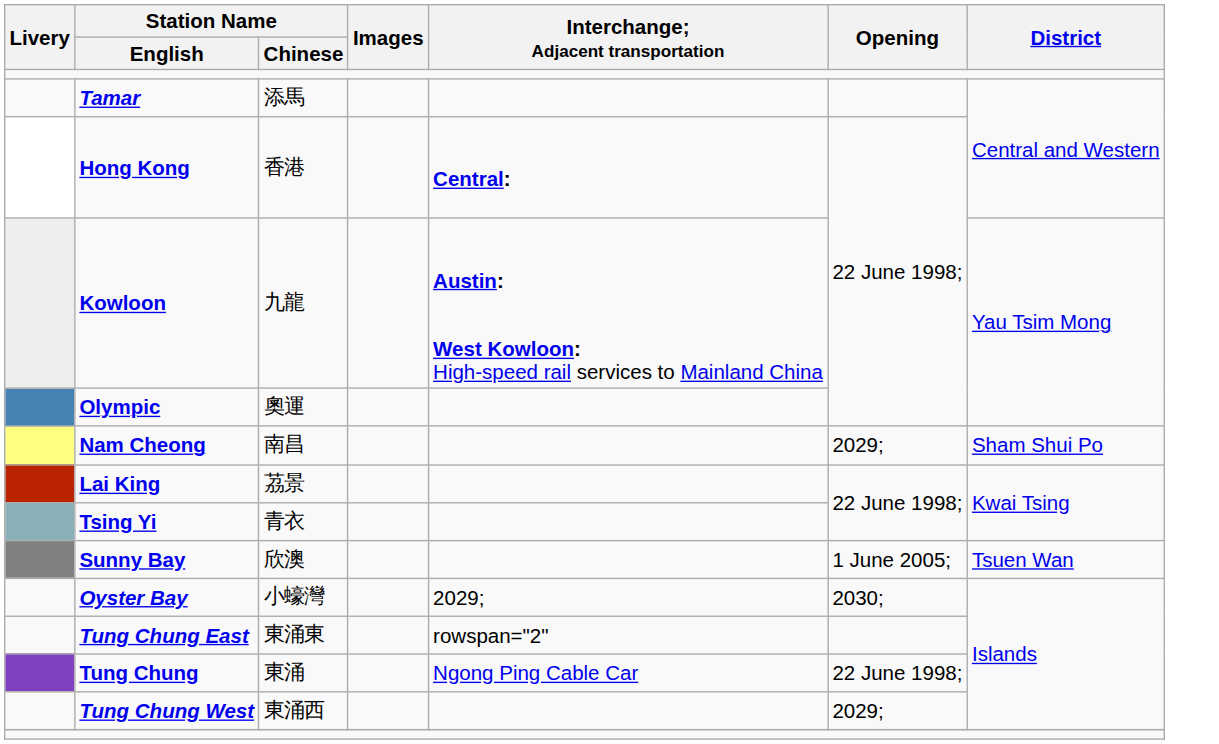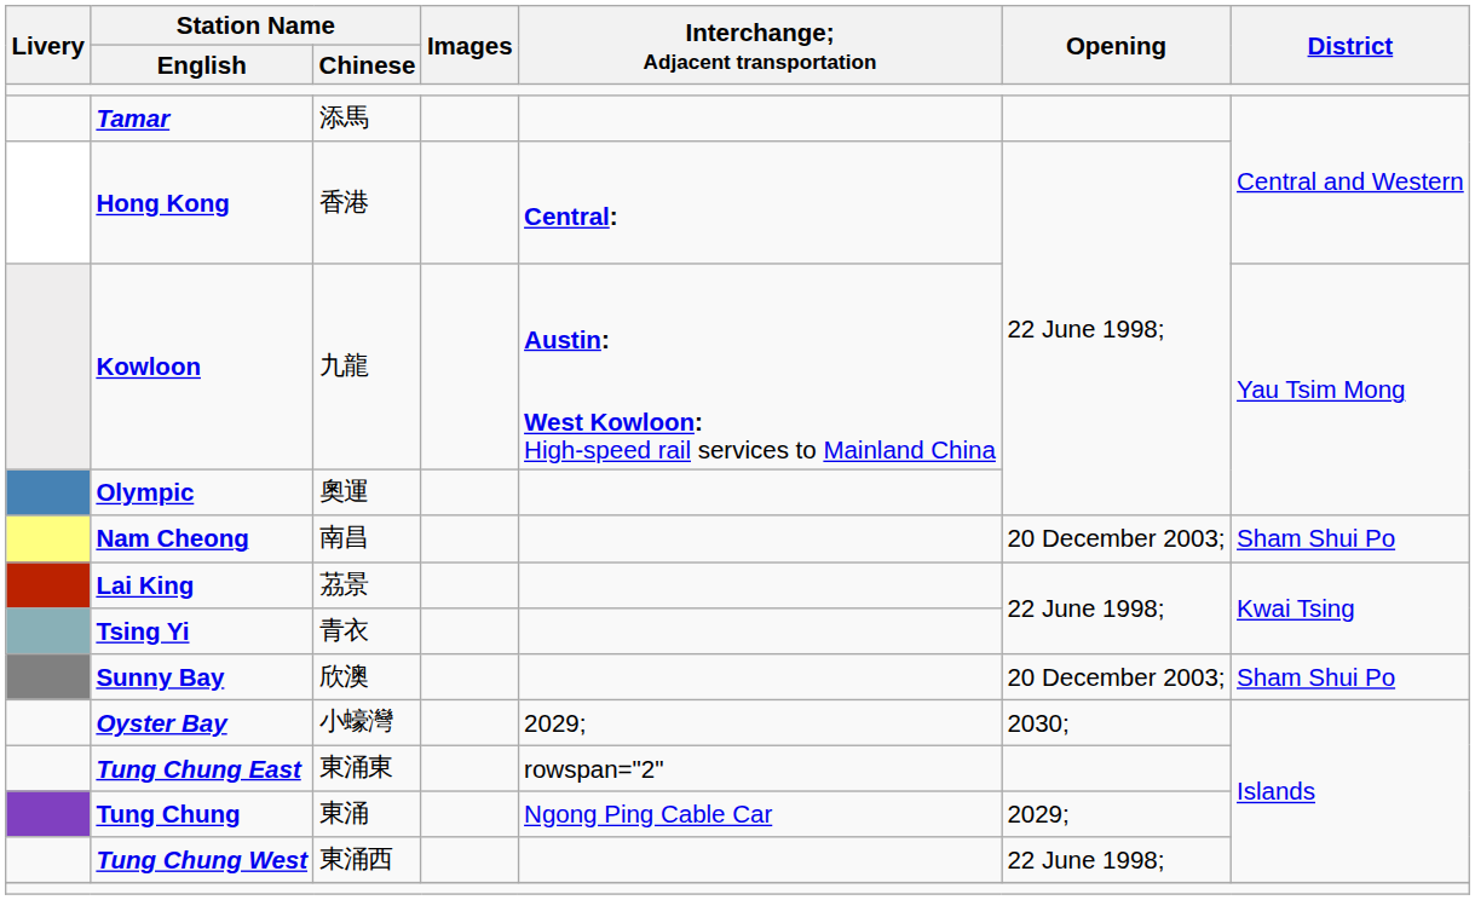Nam Cheong | Opening: 2029; -> 20 December 2003;
Sunny Bay | Opening: 1 June 2005; -> 20 December 2003;
Sunny Bay | District: Tsuen Wan -> Sham Shui Po
Tung Chung | Opening: 22 June 1998; -> 2029;
Tung Chung West | Opening: 2029; -> 22 June 1998;
